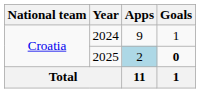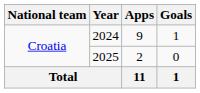2025 | Apps: lightblue background -> no background
2025 | Goals: bold -> normal
